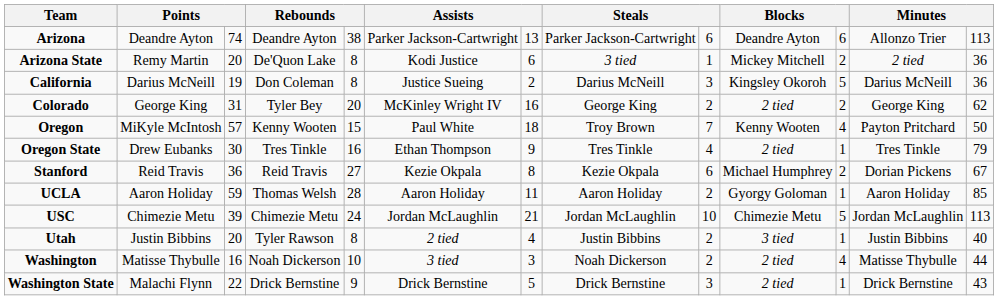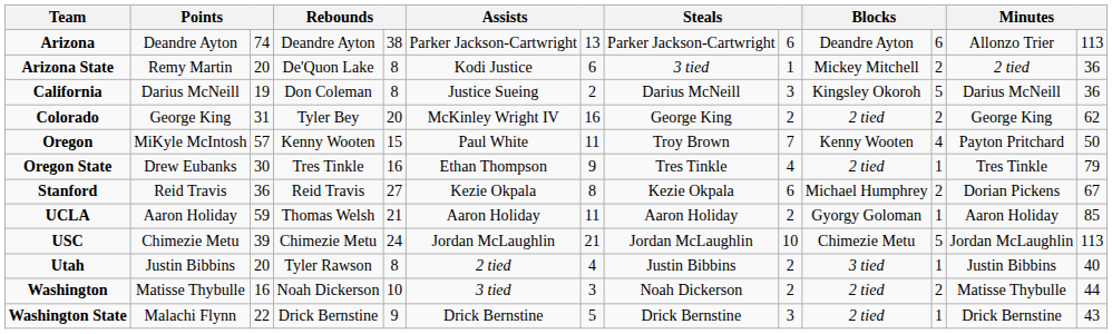Oregon | column 7: 18 -> 11
UCLA | column 5: 28 -> 21
Washington | column 11: 4 -> 2
